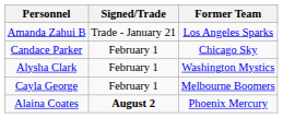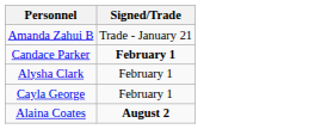- column: Former Team | Los Angeles Sparks | Chicago Sky | Washington Mystics | Melbourne Boomers | Phoenix Mercury
Candace Parker | Signed/Trade: normal -> bold
